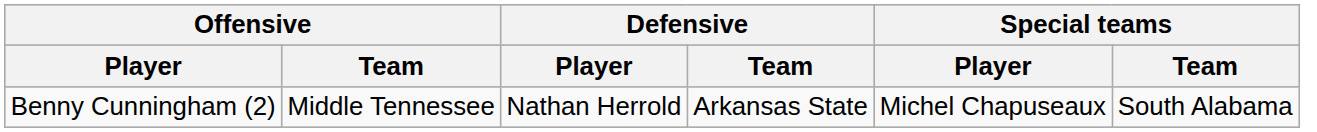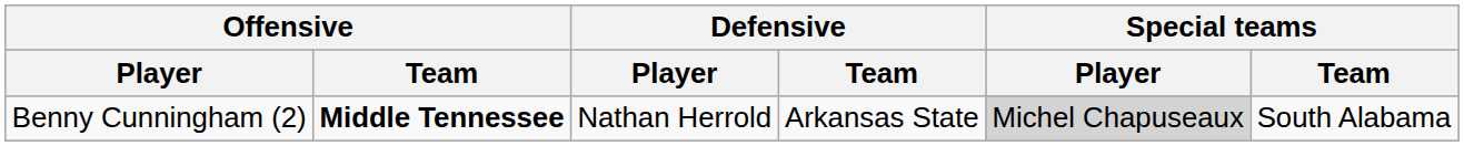Benny Cunningham (2) | Offensive / Team: normal -> bold
Benny Cunningham (2) | Special teams / Player: no background -> lightgrey background
